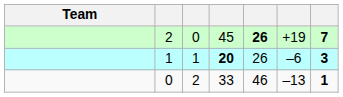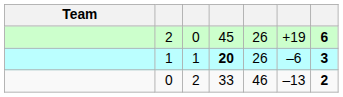row 2 | column 5: bold -> normal
row 2 | column 7: 7 -> 6
row 4 | column 7: 1 -> 2
